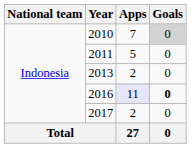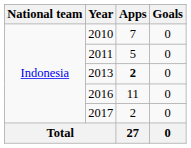2010 | Goals: lightgrey background -> no background
2013 | Apps: normal -> bold
2016 | Apps: lavender background -> no background
2016 | Goals: bold -> normal
